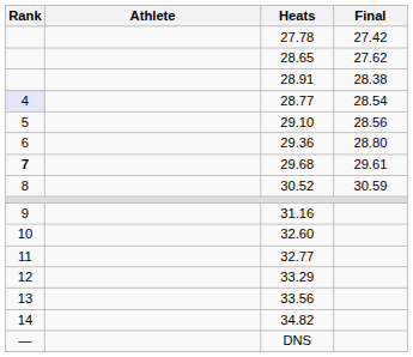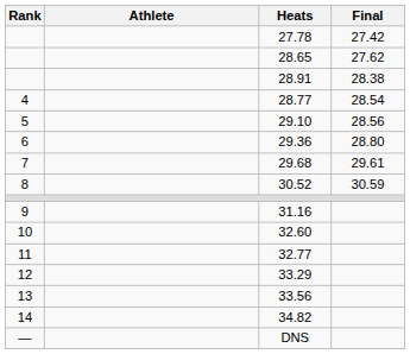28.77 | Rank: lavender background -> no background
29.68 | Rank: bold -> normal
